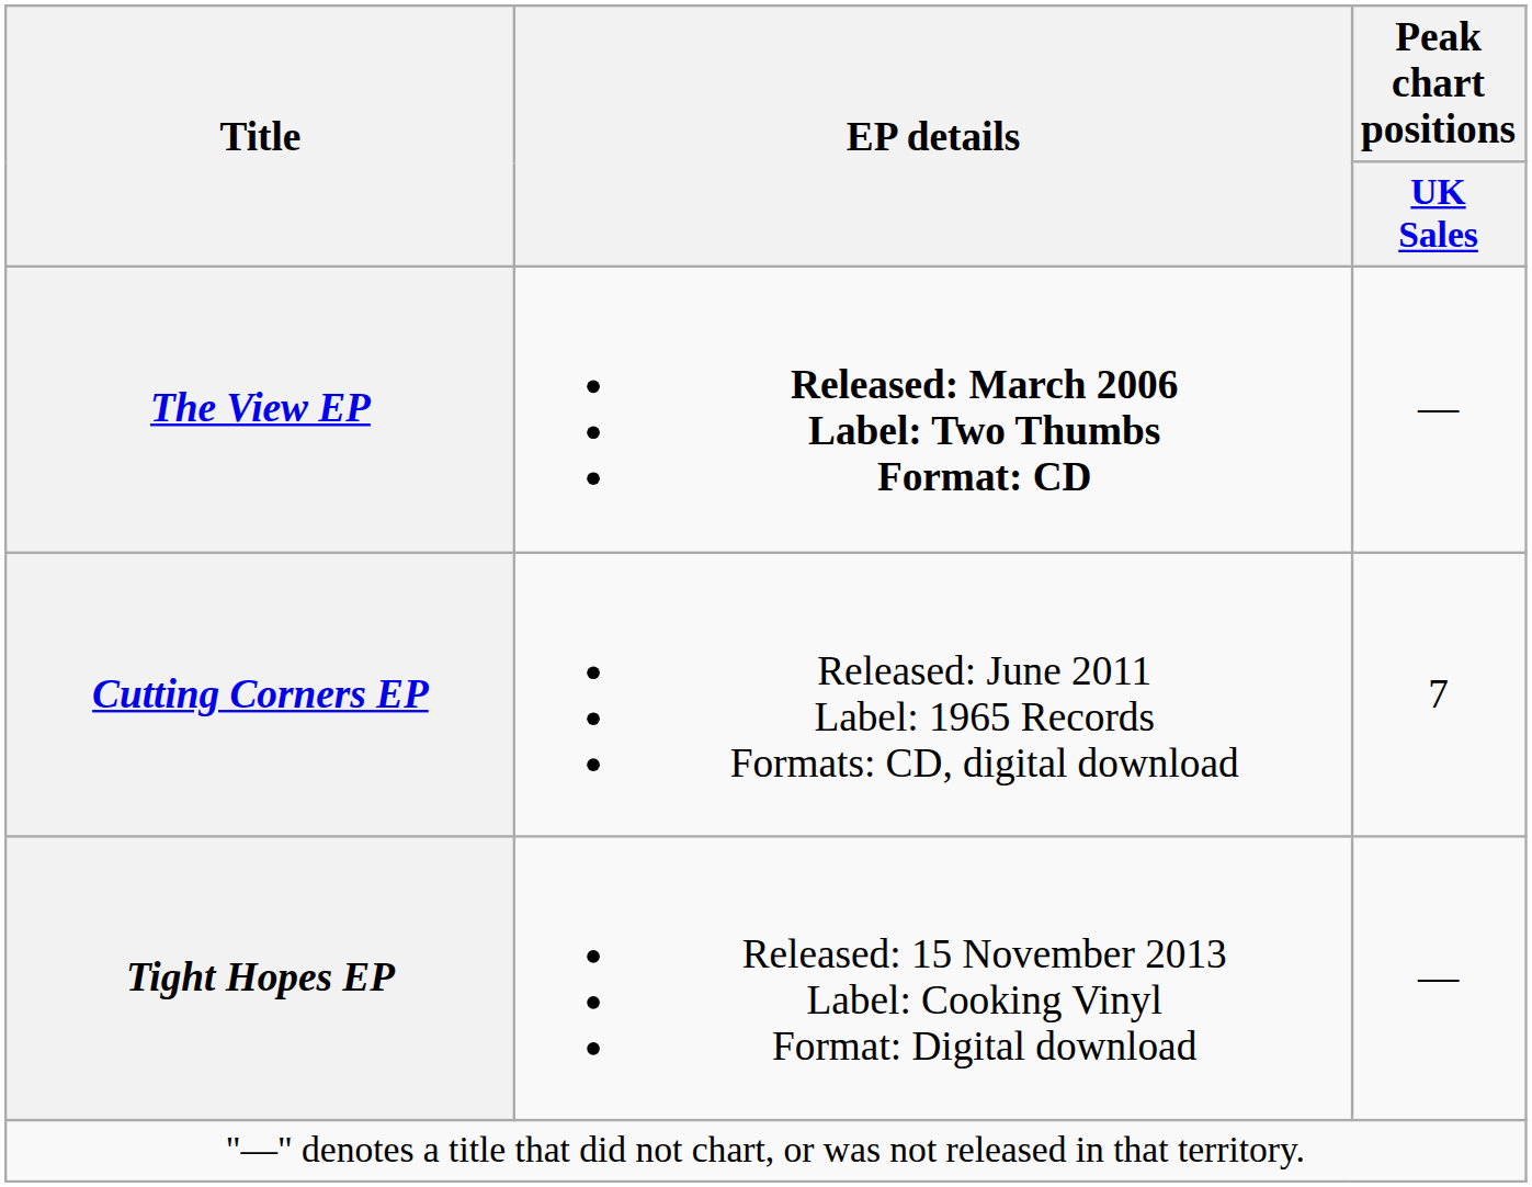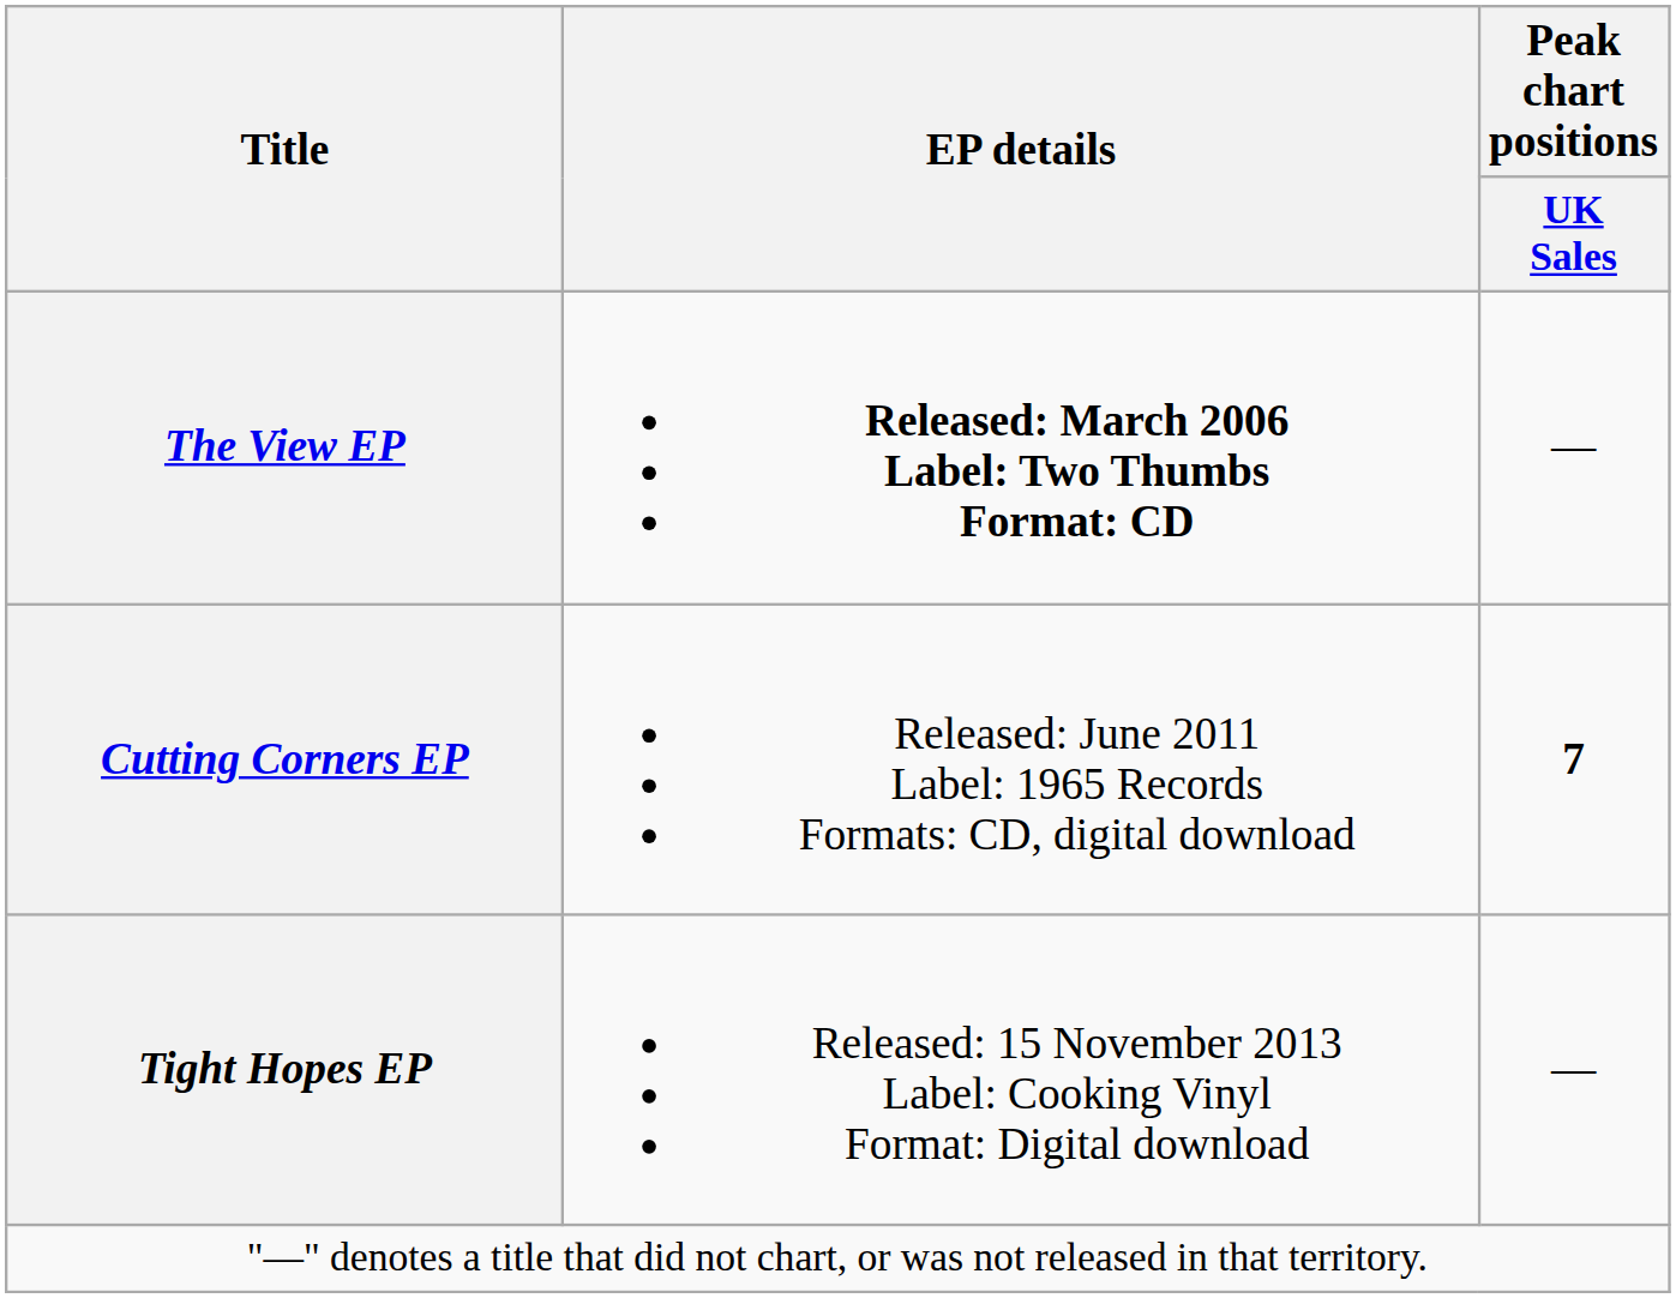Cutting Corners EP | Peak chart positions / UK Sales: normal -> bold
